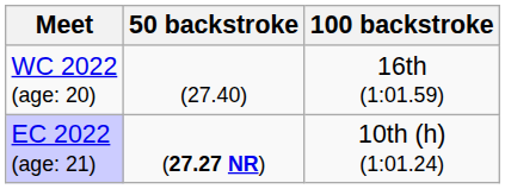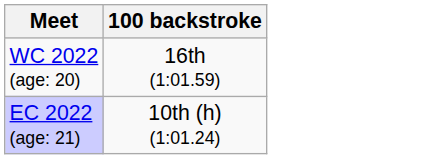- column: 50 backstroke | (27.40) | (27.27 NR)
